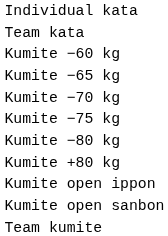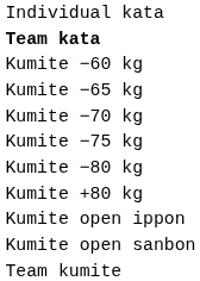Team kata | column 1: normal -> bold
